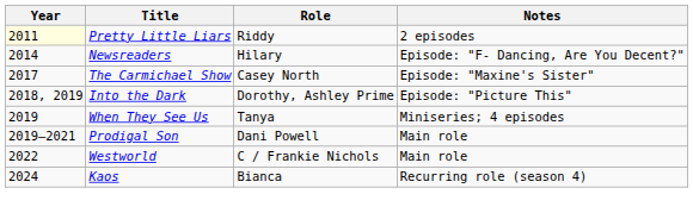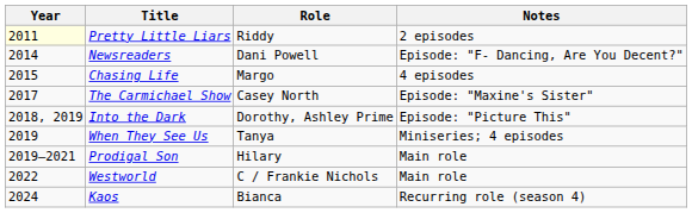Newsreaders | Role: Hilary -> Dani Powell
+ row: 2015 | Chasing Life | Margo | 4 episodes
Prodigal Son | Role: Dani Powell -> Hilary
